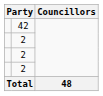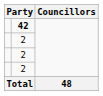42 | column 2: normal -> bold
